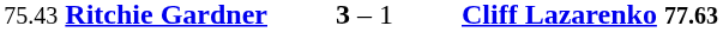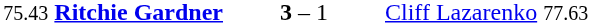75.43 Ritchie Gardner | column 3: bold -> normal
